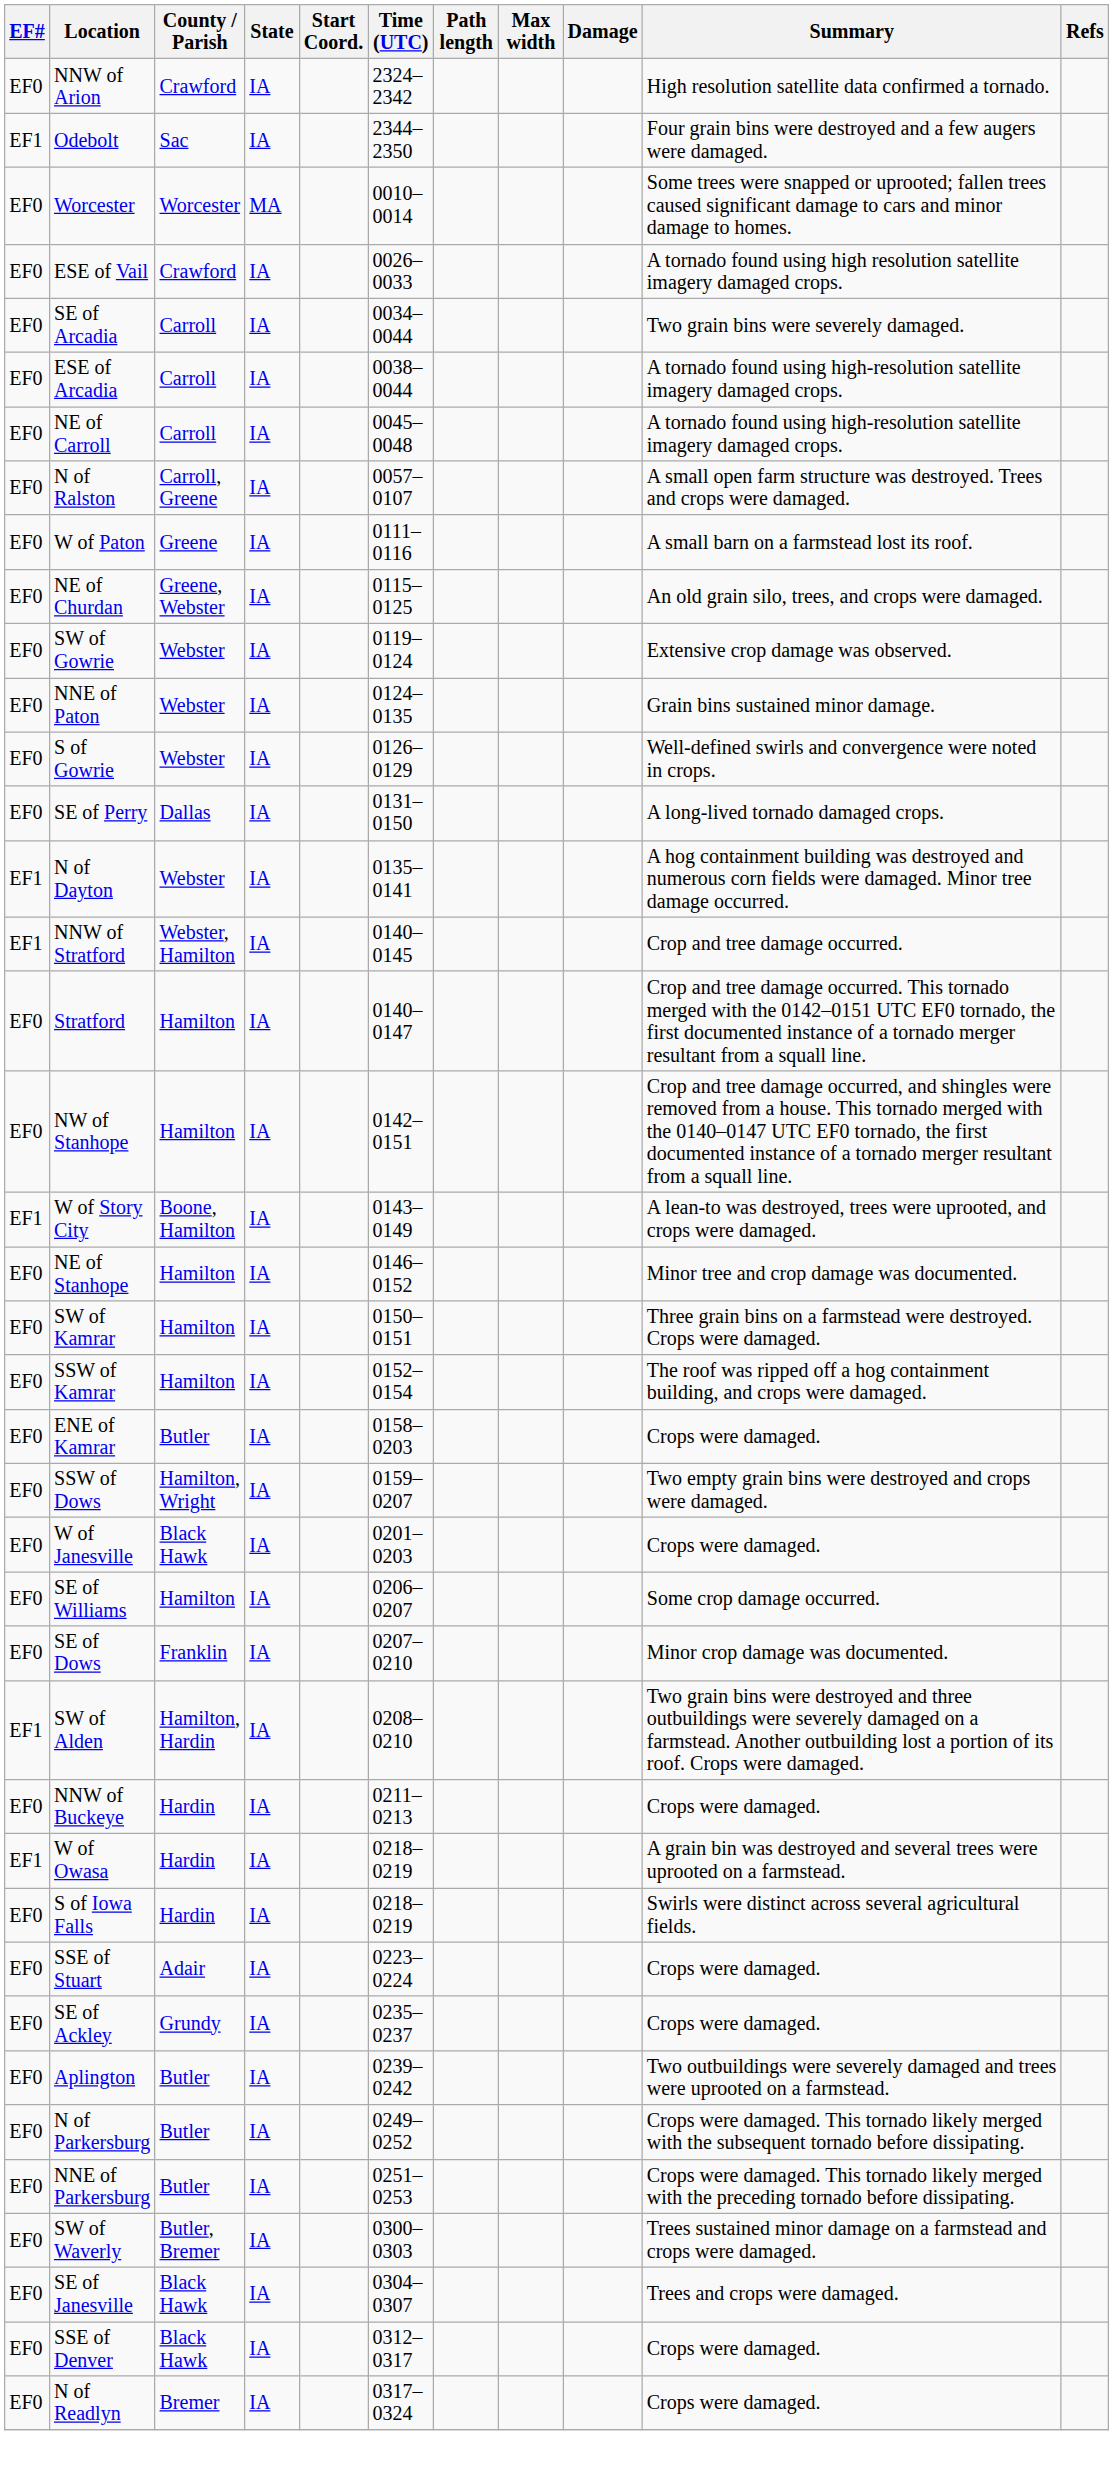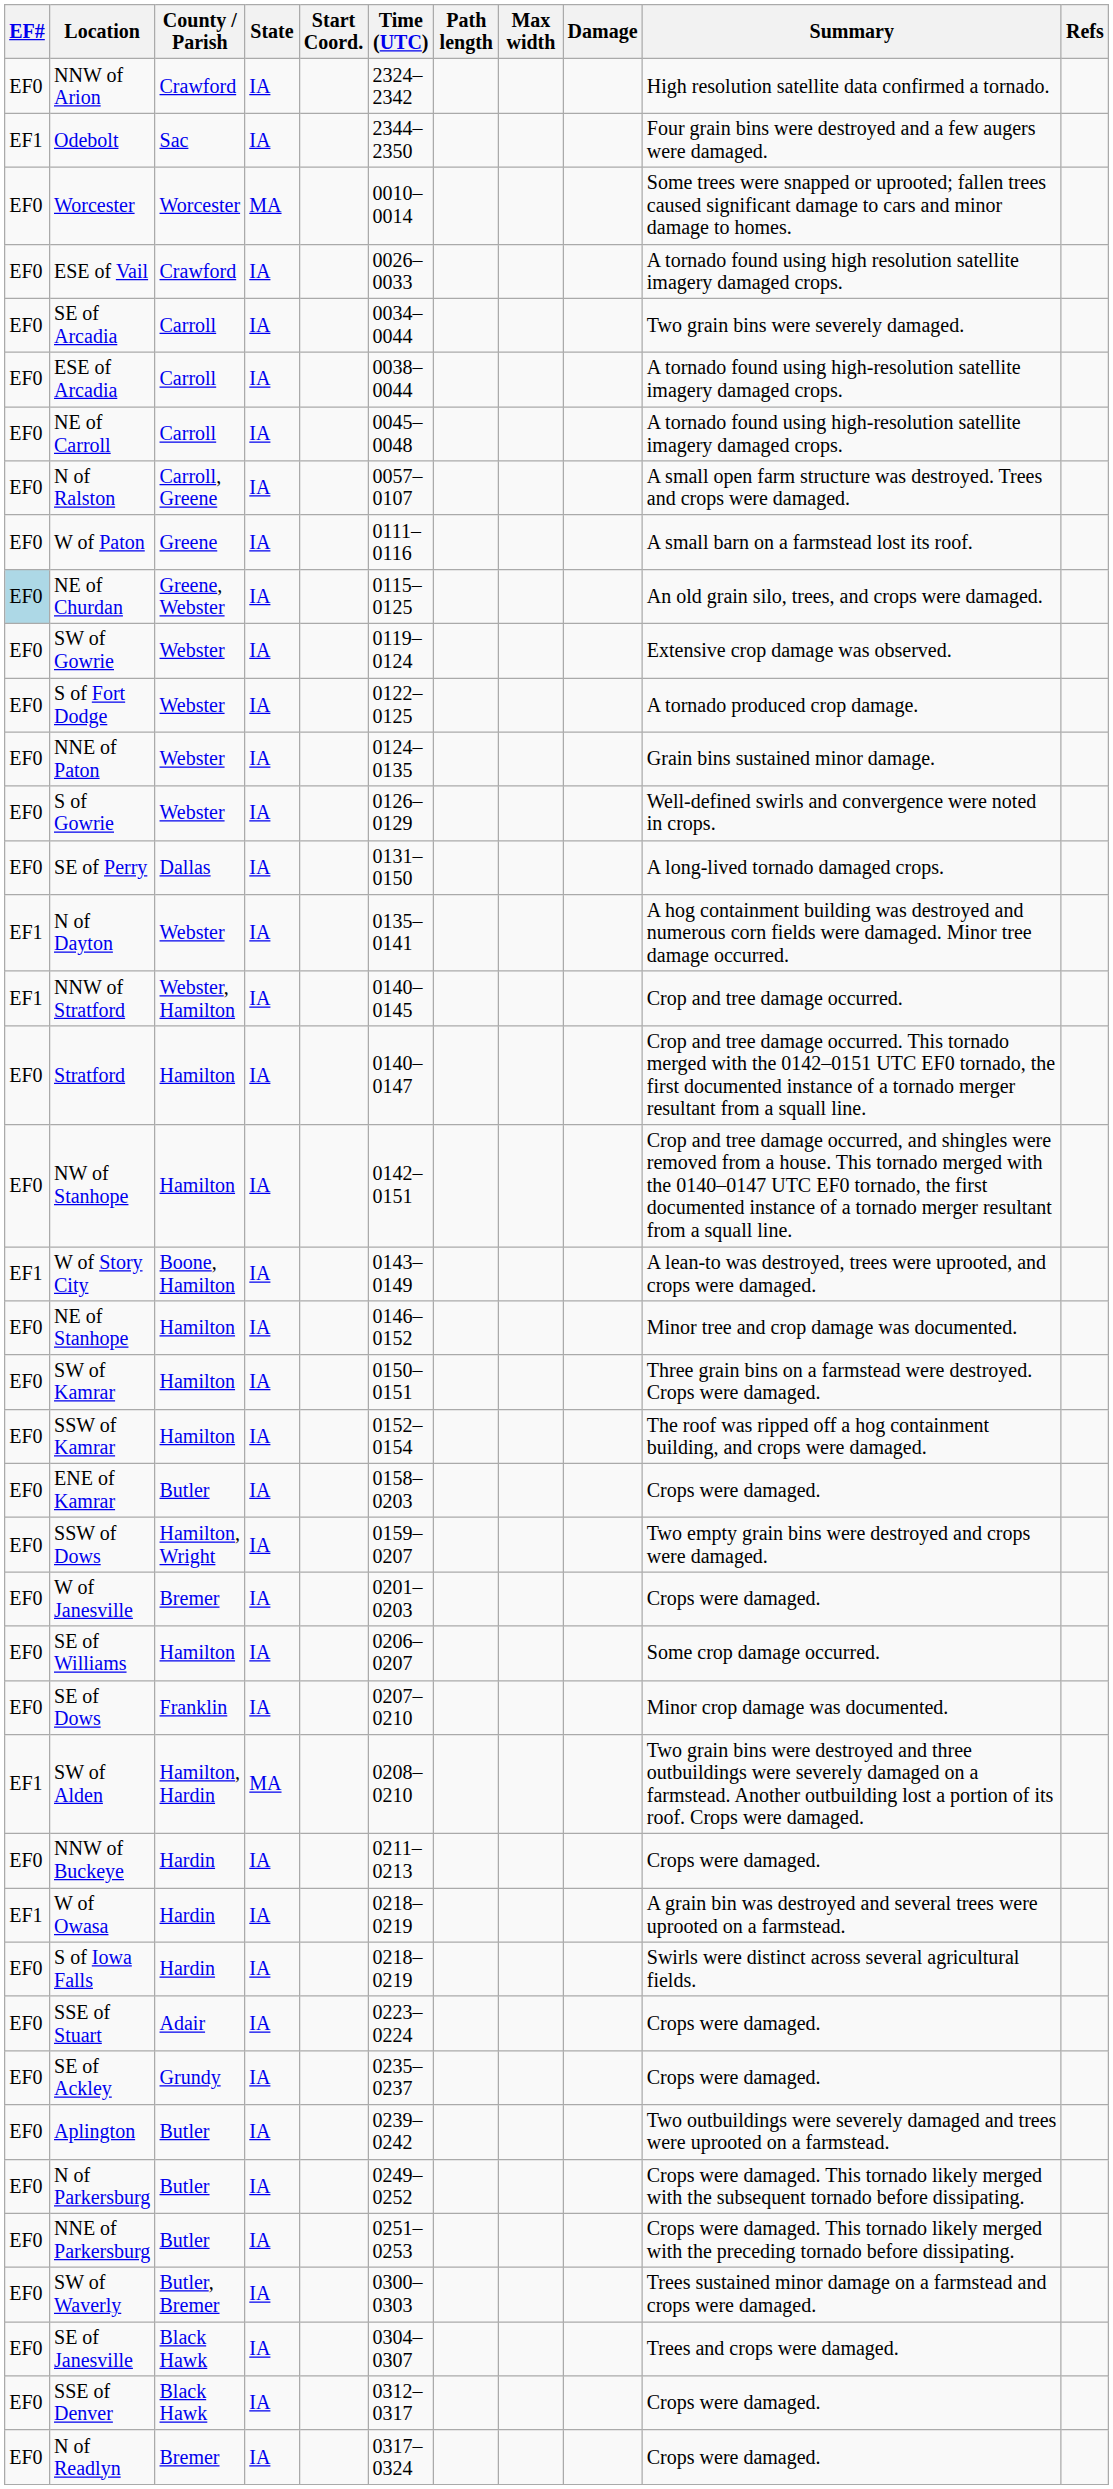NE of Churdan | EF#: no background -> lightblue background
+ row: EF0 | S of Fort Dodge | Webster | IA | 0122–0125 | A tornado produced crop damage.
W of Janesville | County / Parish: Black Hawk -> Bremer
SW of Alden | State: IA -> MA
